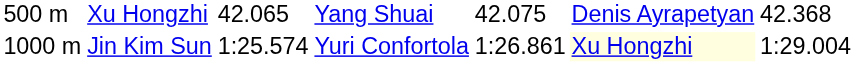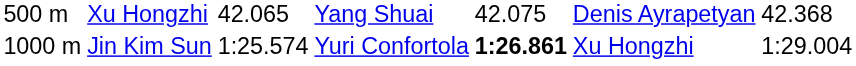Jin Kim Sun | column 5: normal -> bold
Jin Kim Sun | column 6: lightyellow background -> no background
